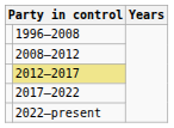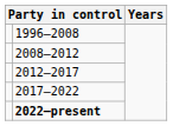2012–2017 | column 2: khaki background -> no background
2022–present | column 2: normal -> bold
